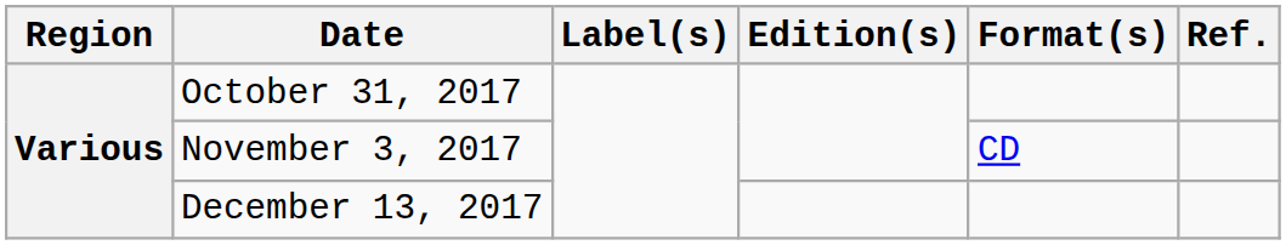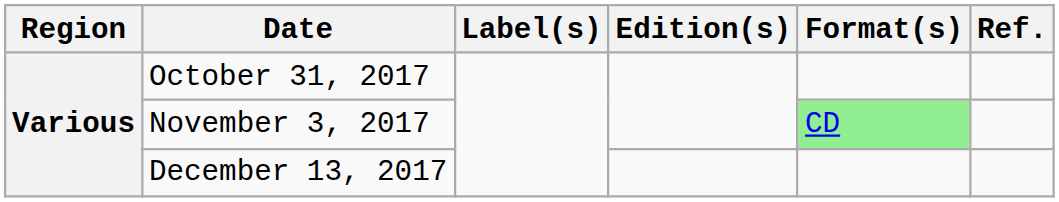November 3, 2017 | Format(s): no background -> lightgreen background
